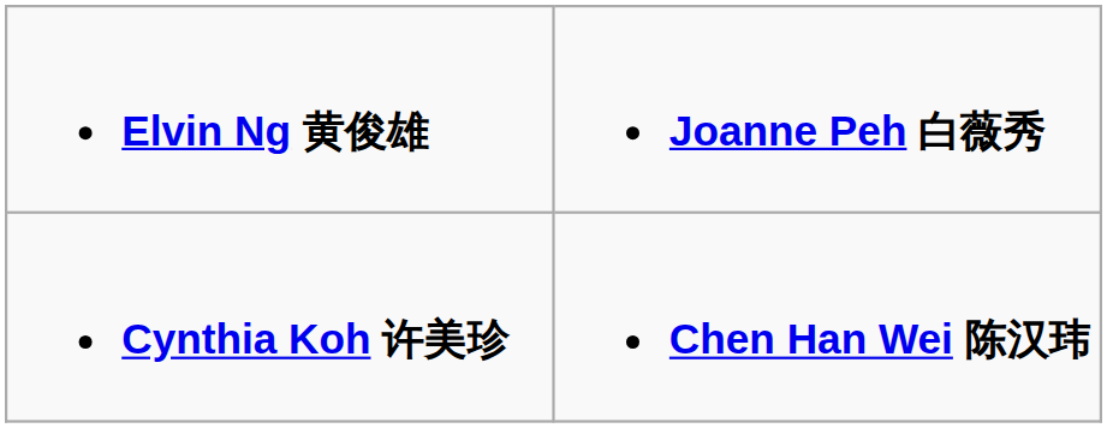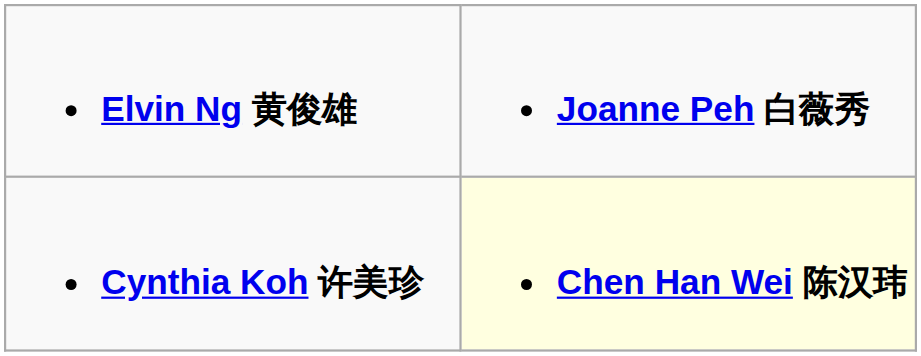Cynthia Koh 许美珍 | column 2: no background -> lightyellow background
